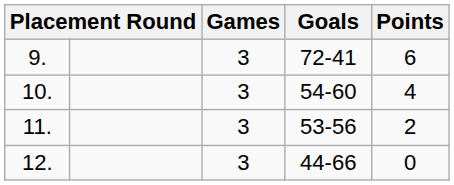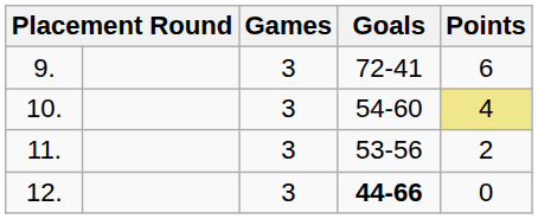10. | Points: no background -> khaki background
12. | Goals: normal -> bold
